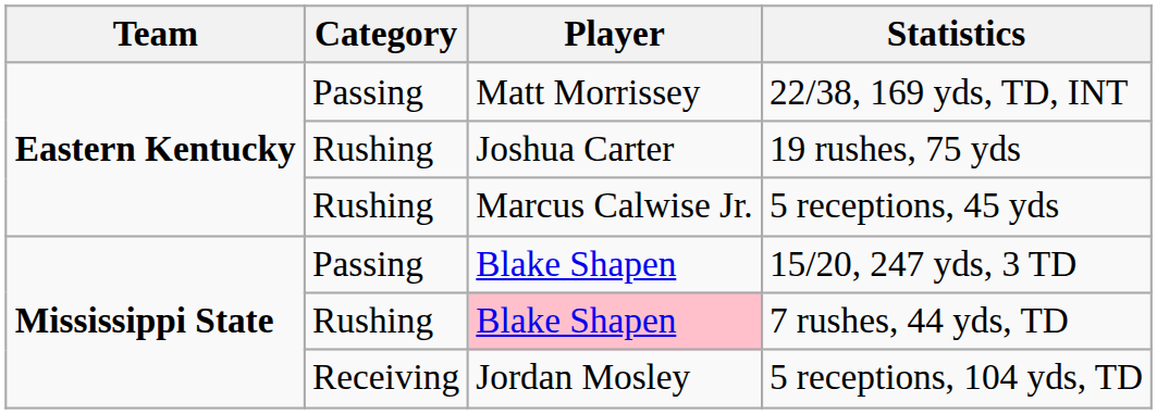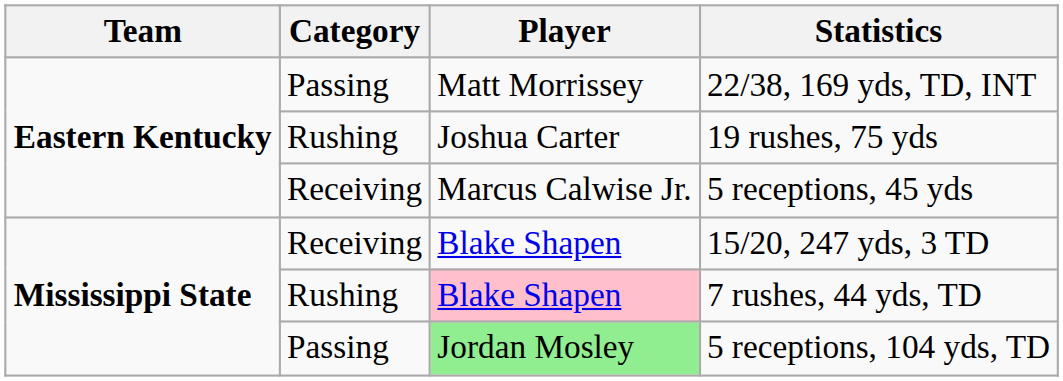5 receptions, 45 yds | Category: Rushing -> Receiving
15/20, 247 yds, 3 TD | Category: Passing -> Receiving
5 receptions, 104 yds, TD | Category: Receiving -> Passing
5 receptions, 104 yds, TD | Player: no background -> lightgreen background
